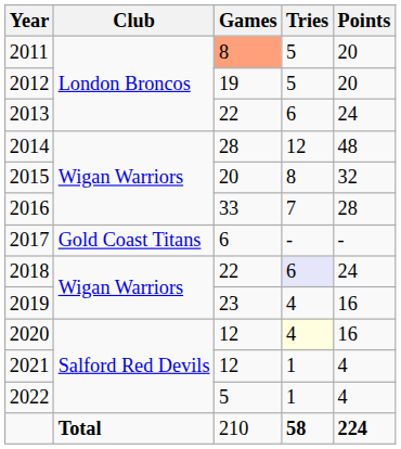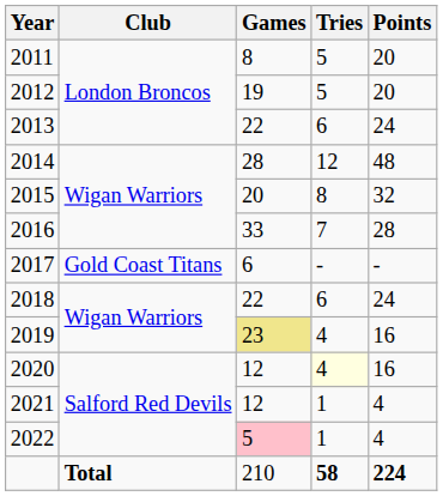2011 | Games: lightsalmon background -> no background
2018 | Tries: lavender background -> no background
2019 | Games: no background -> khaki background
2022 | Games: no background -> pink background
